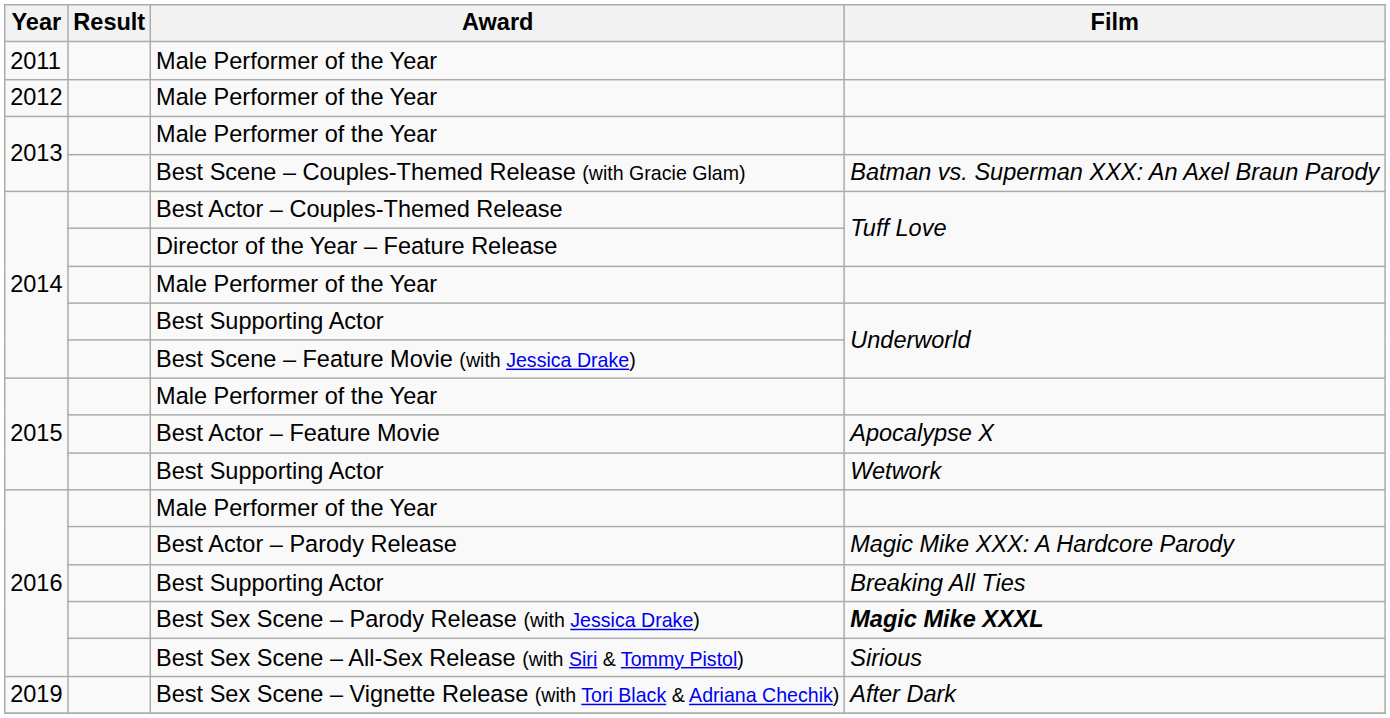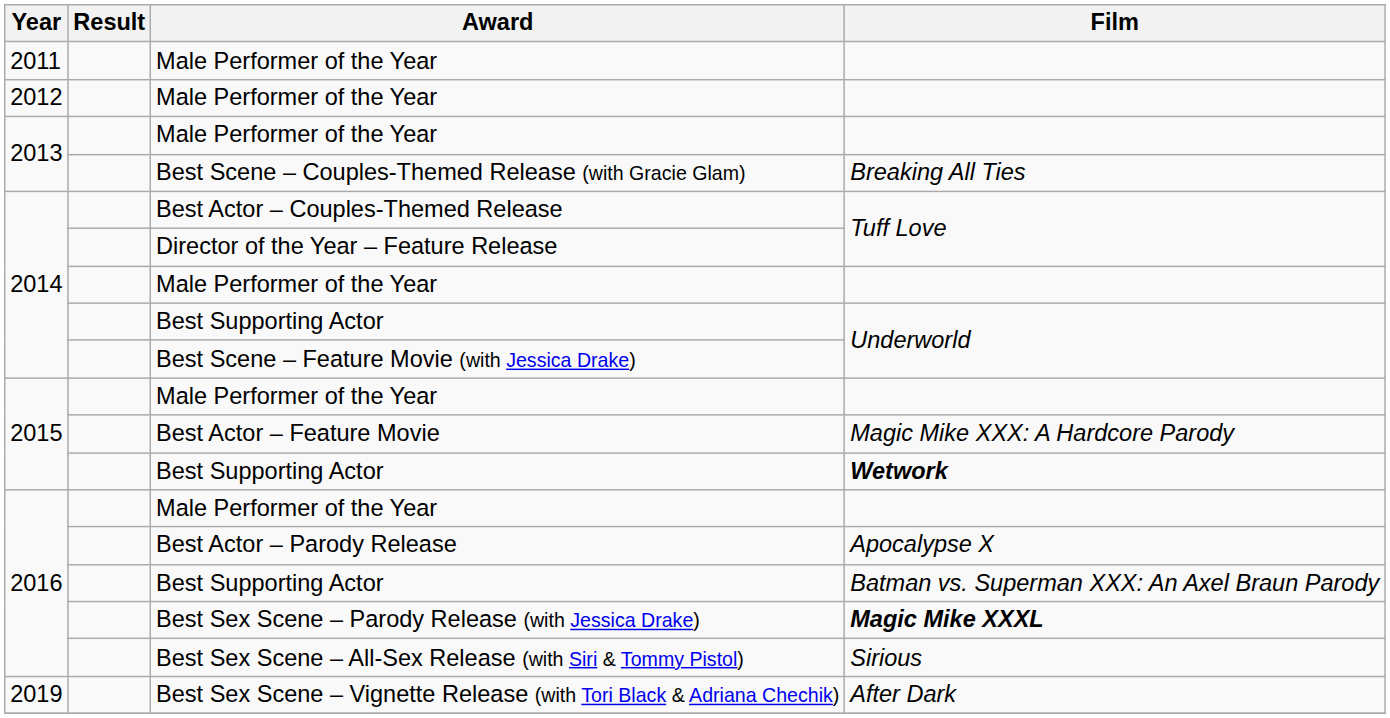Best Scene – Couples-Themed Release (with Gracie Glam) | Film: Batman vs. Superman XXX: An Axel Braun Parody -> Breaking All Ties
Best Actor – Feature Movie | Film: Apocalypse X -> Magic Mike XXX: A Hardcore Parody
2015 / Best Supporting Actor | Film: normal -> bold
Best Actor – Parody Release | Film: Magic Mike XXX: A Hardcore Parody -> Apocalypse X
2016 / Best Supporting Actor | Film: Breaking All Ties -> Batman vs. Superman XXX: An Axel Braun Parody
